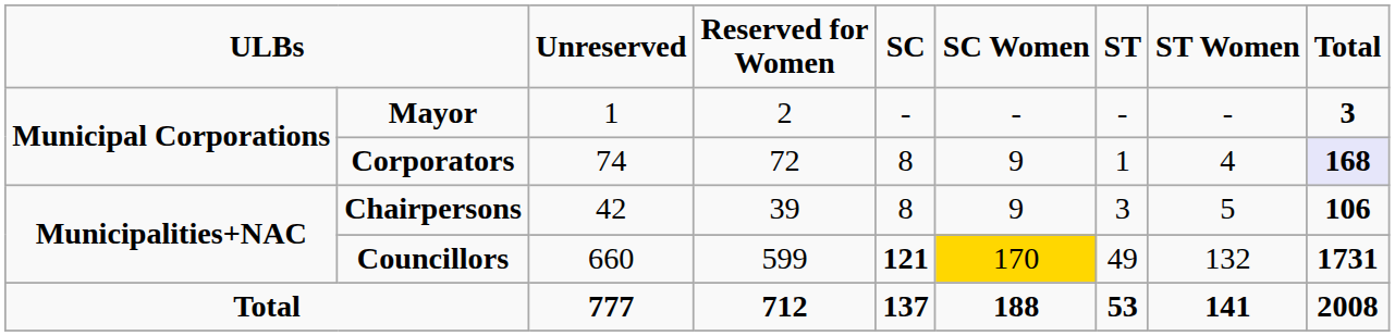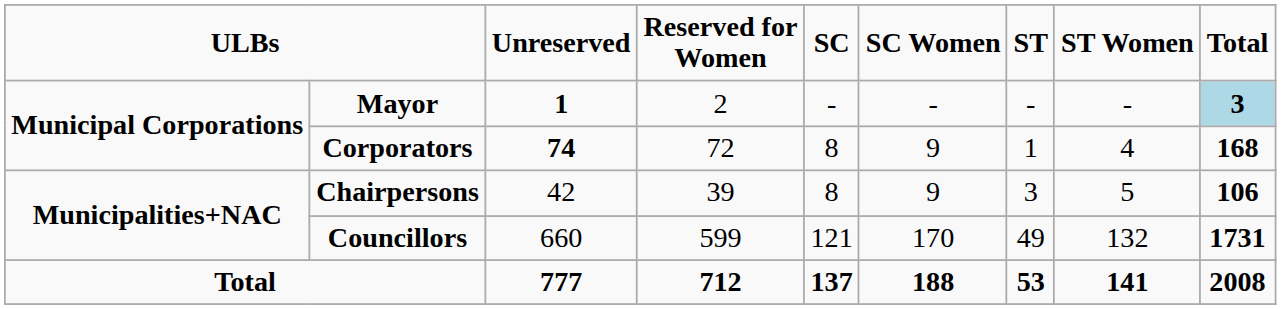Mayor | column 3: normal -> bold
Mayor | column 9: no background -> lightblue background
Corporators | column 3: normal -> bold
Corporators | column 9: lavender background -> no background
Councillors | column 5: bold -> normal
Councillors | column 6: gold background -> no background
